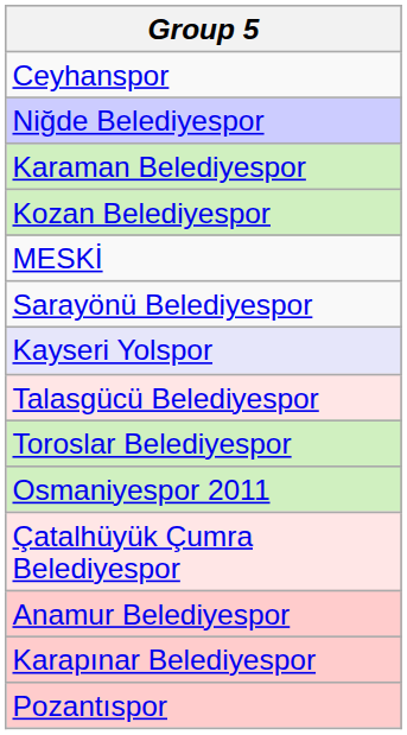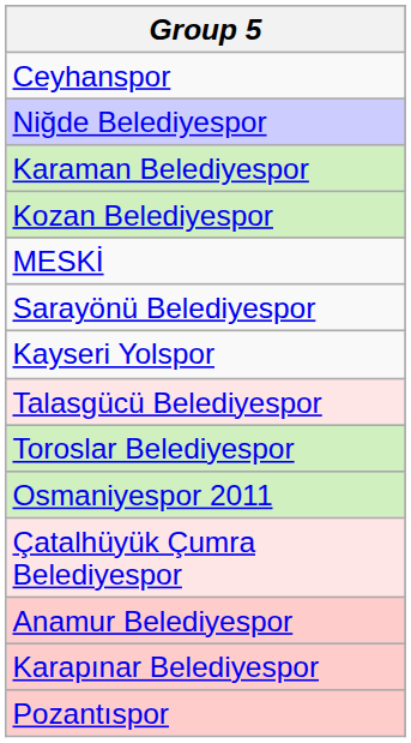row 8 | column 1: lavender background -> no background
